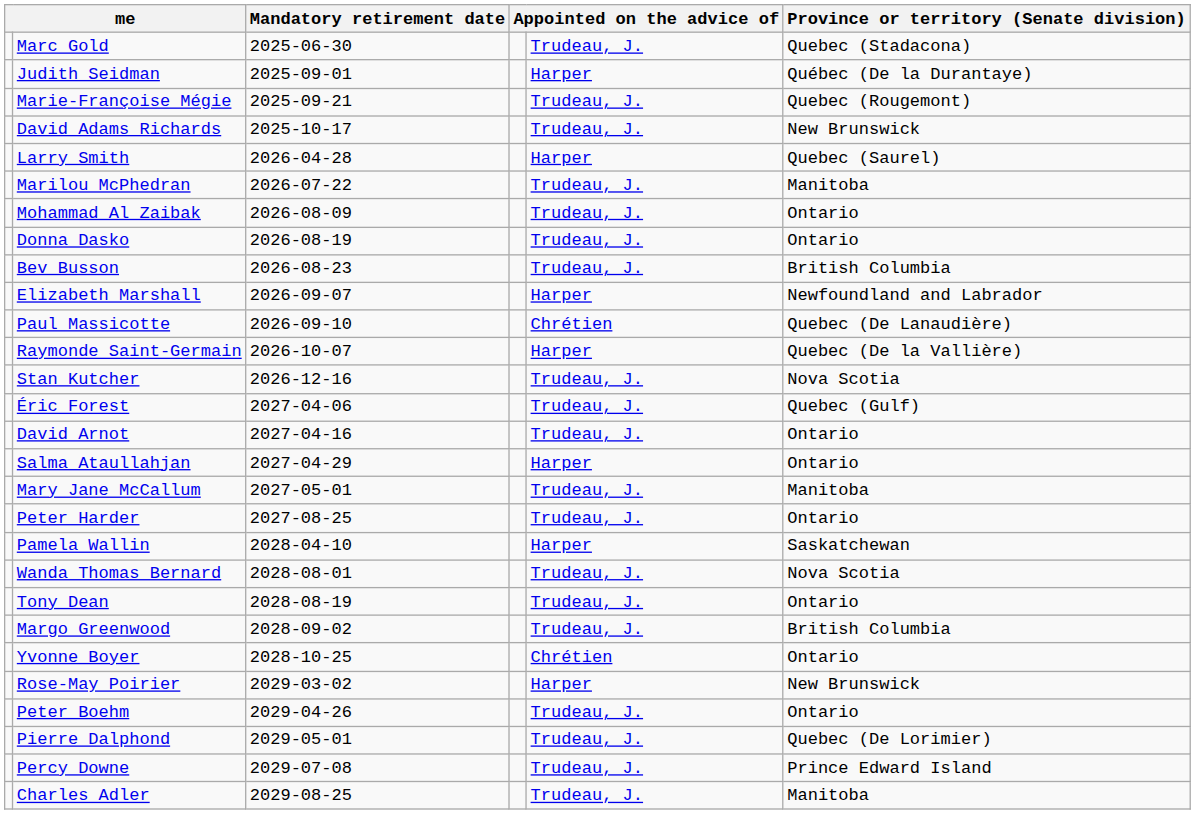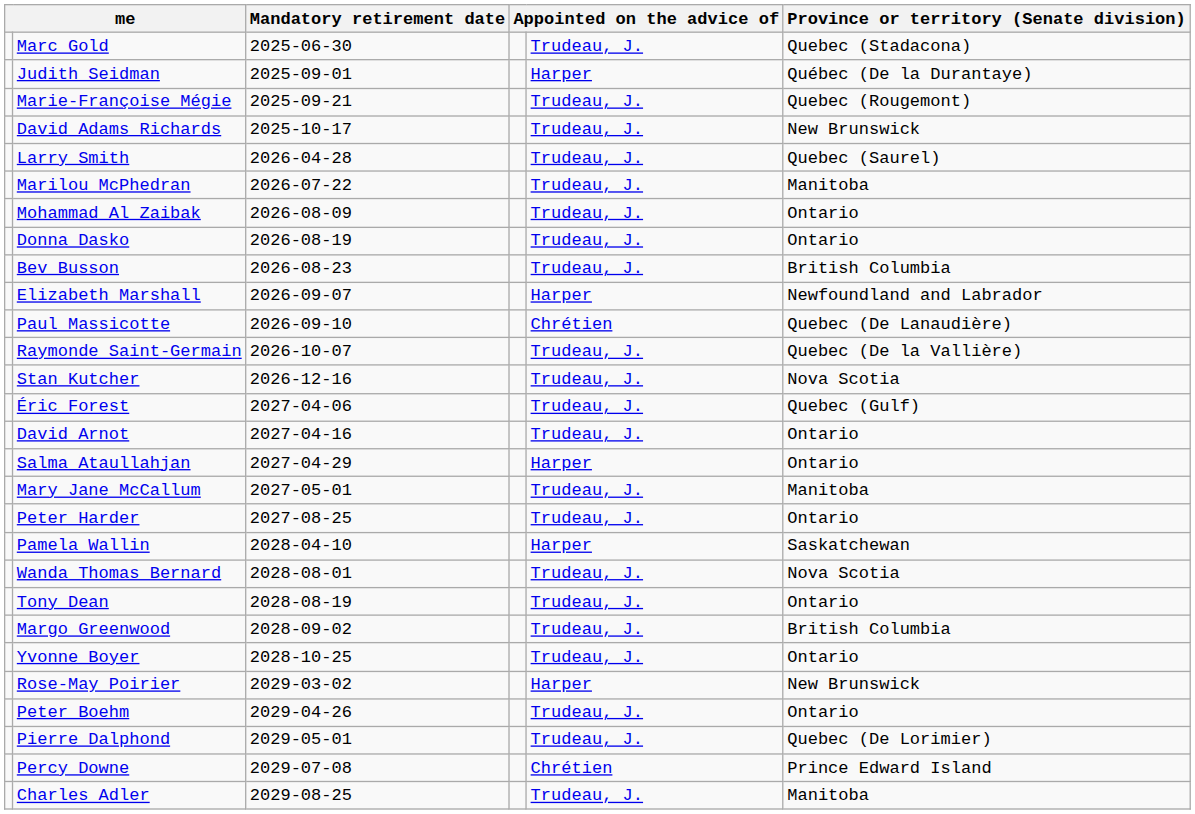Larry Smith | column 5: Harper -> Trudeau, J.
Raymonde Saint-Germain | column 5: Harper -> Trudeau, J.
Yvonne Boyer | column 5: Chrétien -> Trudeau, J.
Percy Downe | column 5: Trudeau, J. -> Chrétien
